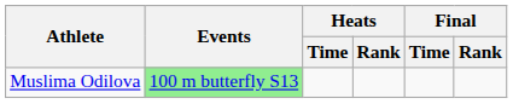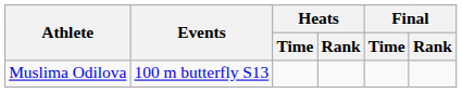Muslima Odilova | Events: lightgreen background -> no background
